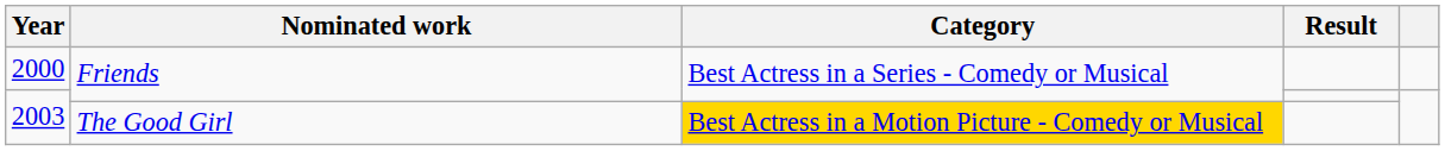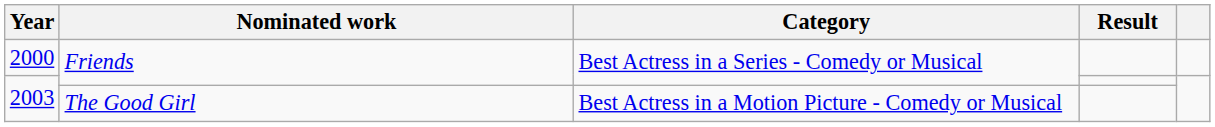2003 / The Good Girl | Category: gold background -> no background
